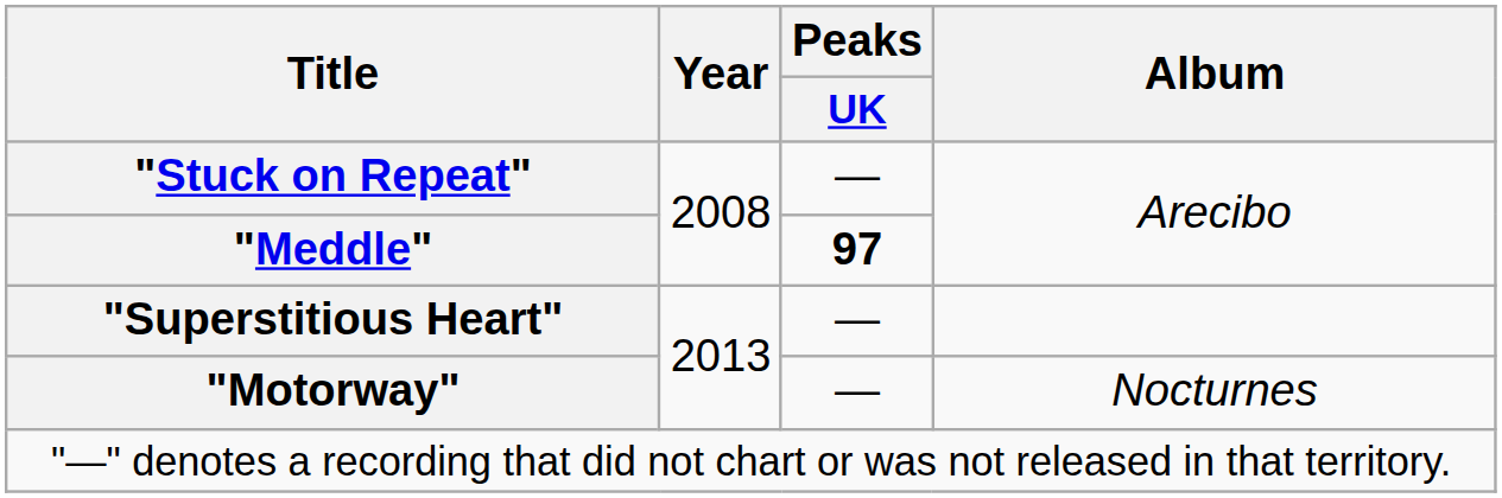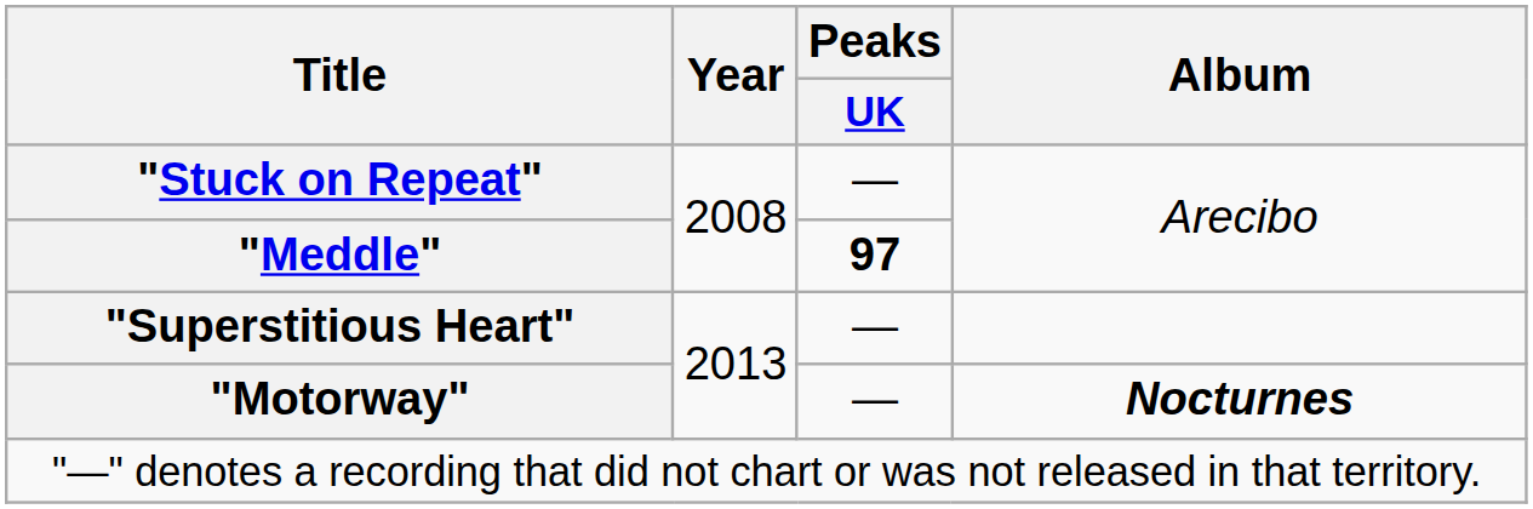"Motorway" | Album: normal -> bold
